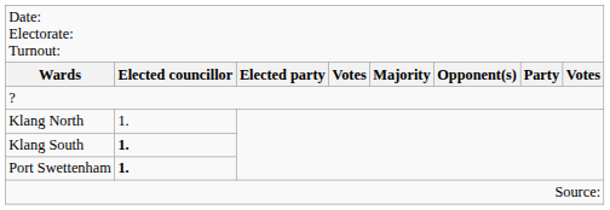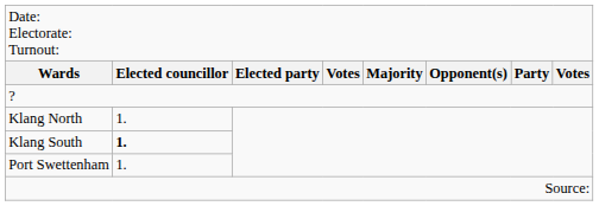Port Swettenham | column 2: bold -> normal
